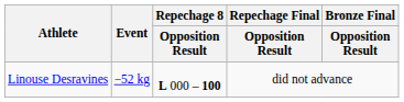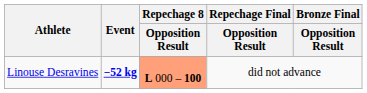Linouse Desravines | Event: normal -> bold
Linouse Desravines | Repechage 8 / Opposition Result: no background -> lightsalmon background
